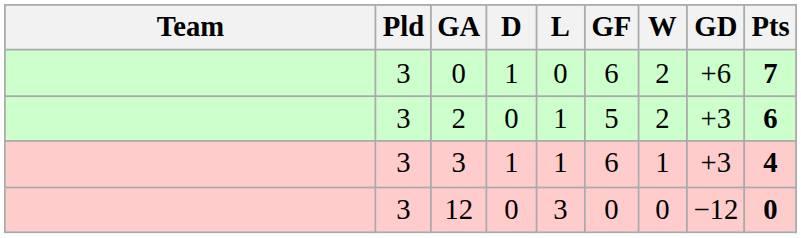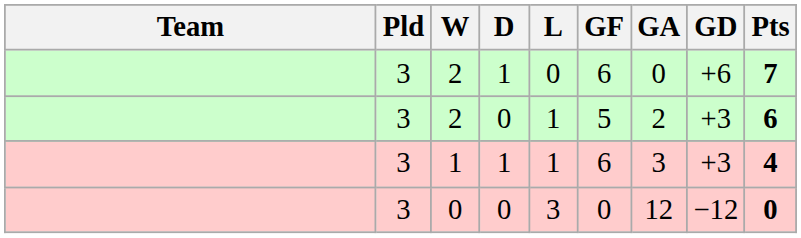columns swapped: W <-> GA
